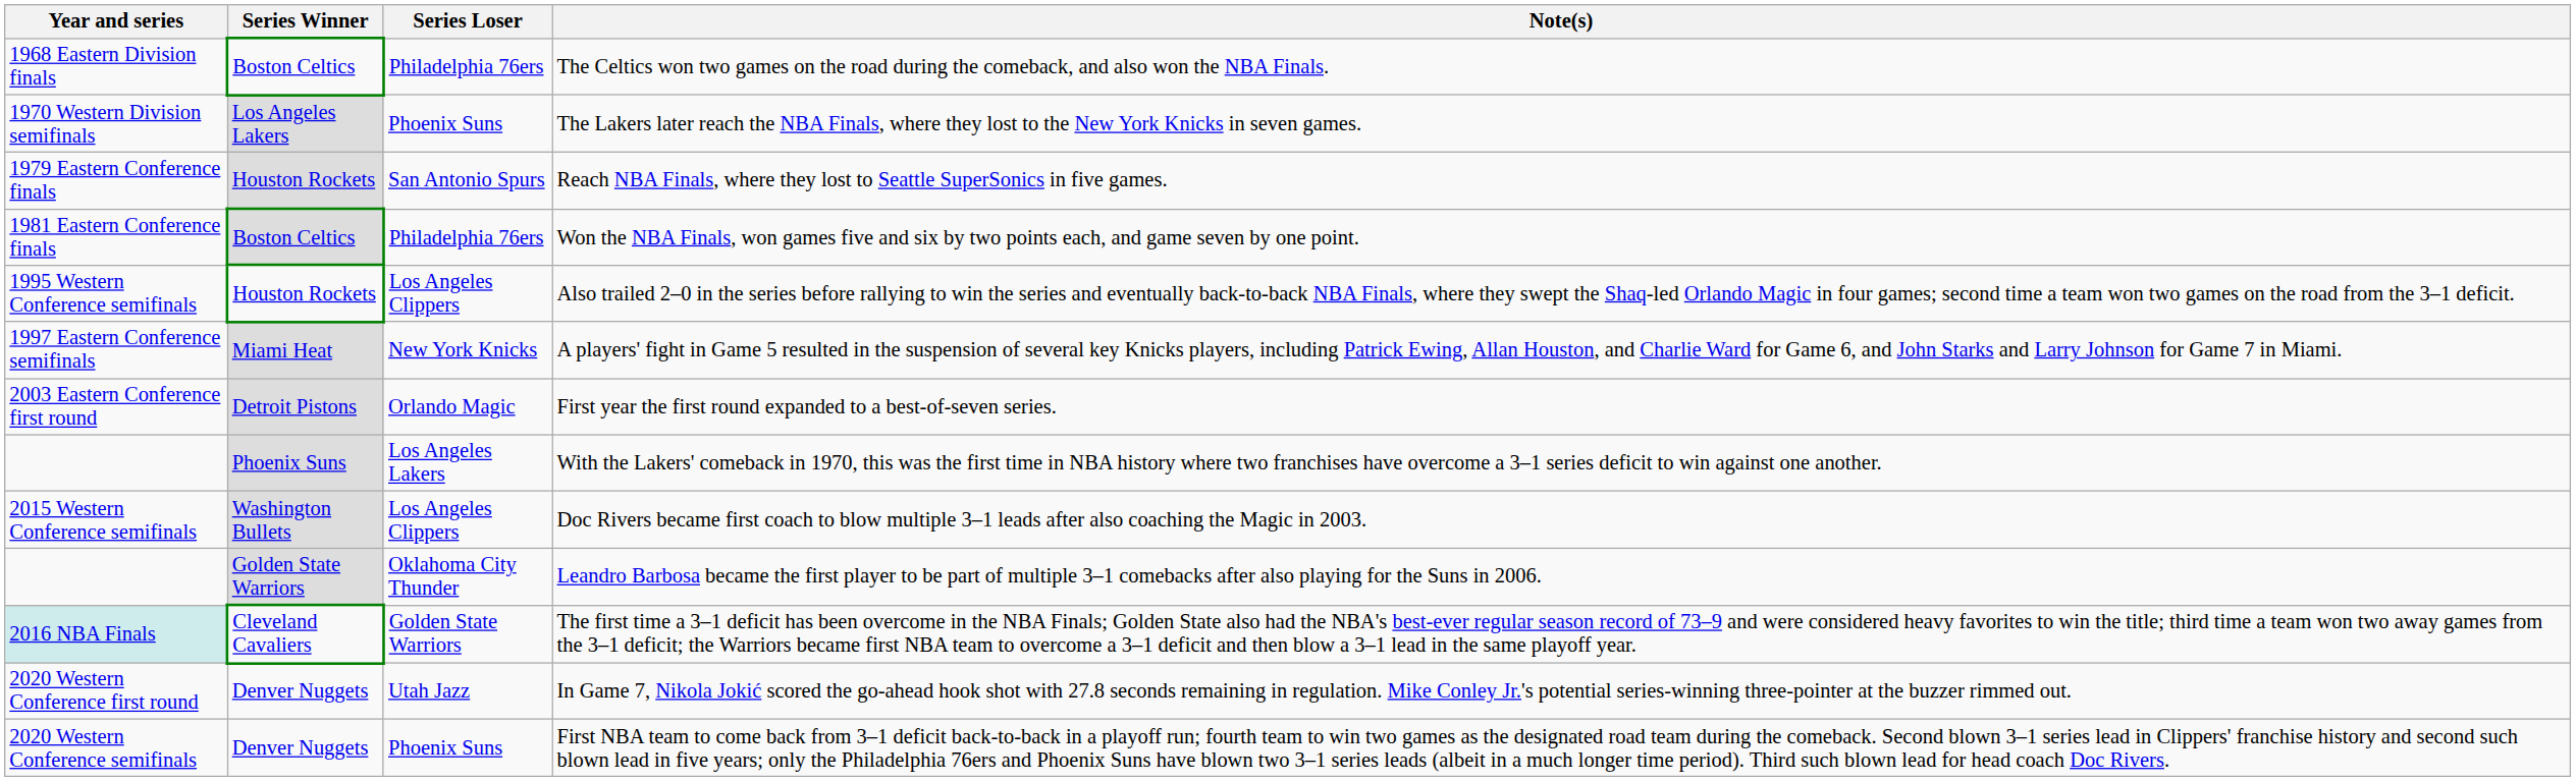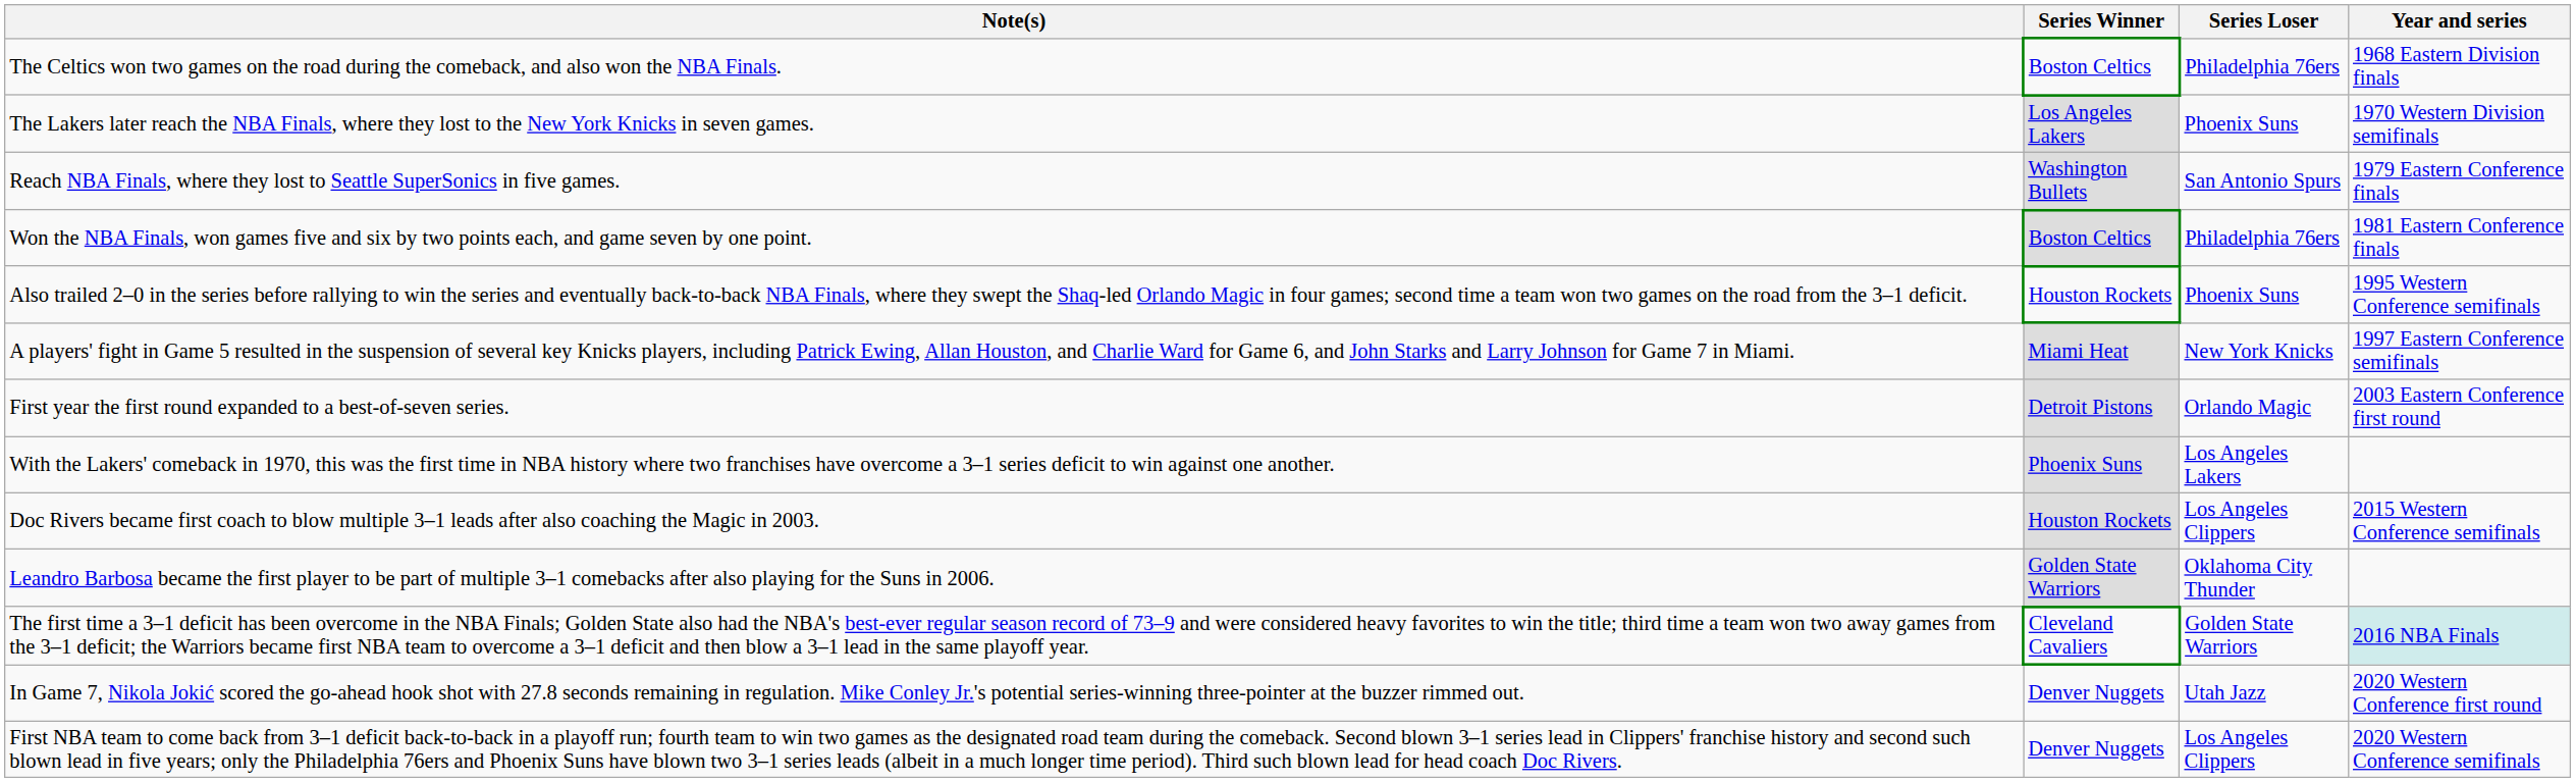columns swapped: Year and series <-> Note(s)
row 4 | Series Winner: Houston Rockets -> Washington Bullets
row 6 | Series Loser: Los Angeles Clippers -> Phoenix Suns
row 10 | Series Winner: Washington Bullets -> Houston Rockets
row 14 | Series Loser: Phoenix Suns -> Los Angeles Clippers
